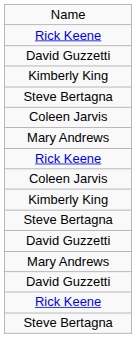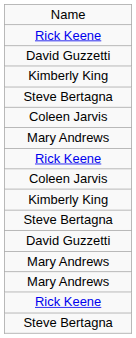row 14 | column 1: David Guzzetti -> Mary Andrews
